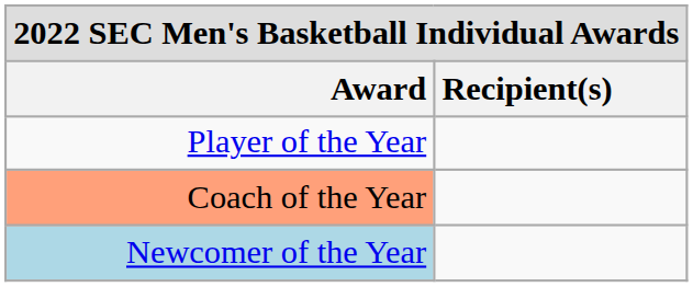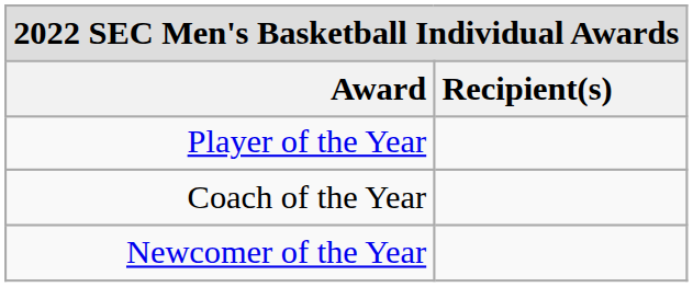Coach of the Year | Award: lightsalmon background -> no background
Newcomer of the Year | Award: lightblue background -> no background
